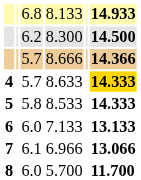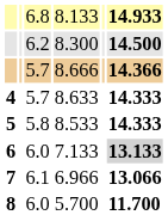8.633 | column 4: gold background -> no background
7.133 | column 4: no background -> lightgrey background
